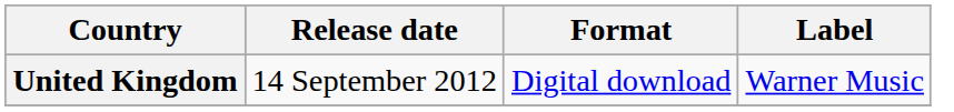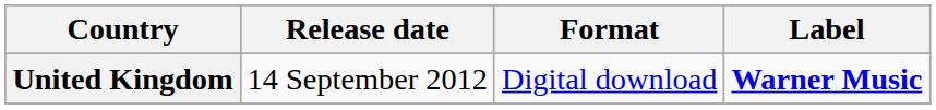United Kingdom | Label: normal -> bold
